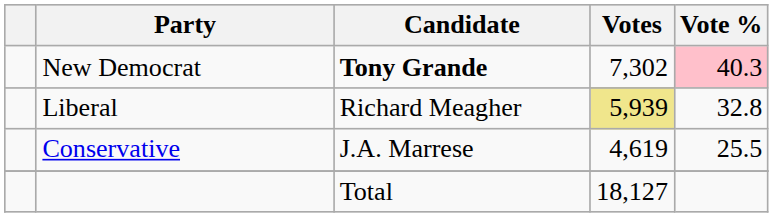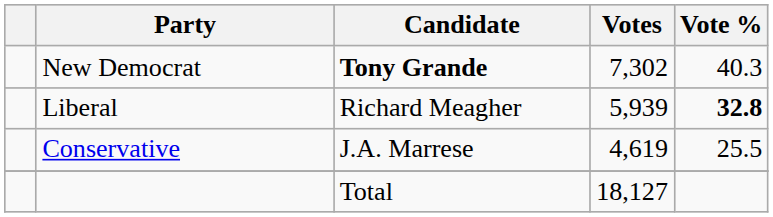New Democrat | Vote %: pink background -> no background
Liberal | Votes: khaki background -> no background
Liberal | Vote %: normal -> bold
